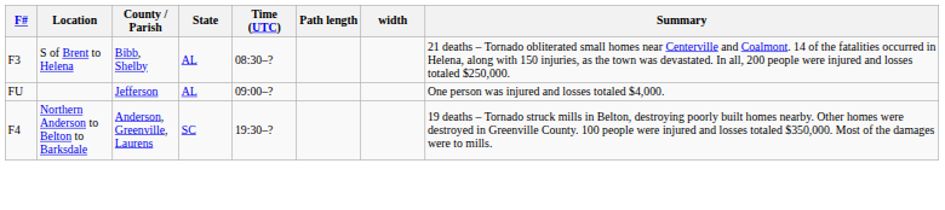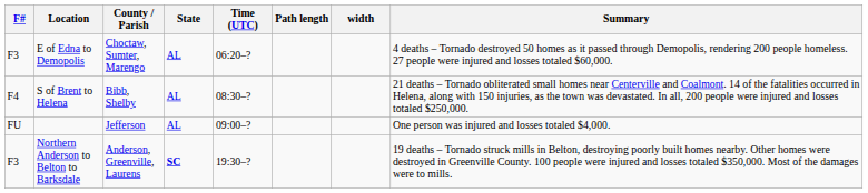+ row: F3 | E of Edna to Demopolis | Choctaw, Sumter, Marengo | AL | 06:20–? | 4 deaths – Tornado destroyed 50 homes as it passed through Demopolis, rendering 200 people homeless. 27 people were injured and losses totaled $60,000.
S of Brent to Helena | F#: F3 -> F4
Northern Anderson to Belton to Barksdale | F#: F4 -> F3
Northern Anderson to Belton to Barksdale | State: normal -> bold
